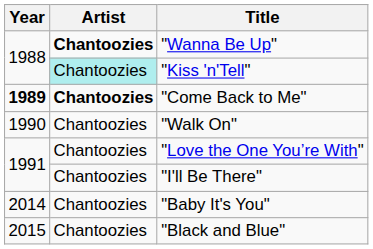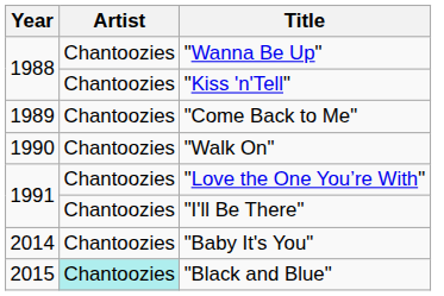"Wanna Be Up" | Artist: bold -> normal
"Kiss 'n'Tell" | Artist: paleturquoise background -> no background
"Come Back to Me" | Year: bold -> normal
"Come Back to Me" | Artist: bold -> normal
"Black and Blue" | Artist: no background -> paleturquoise background
